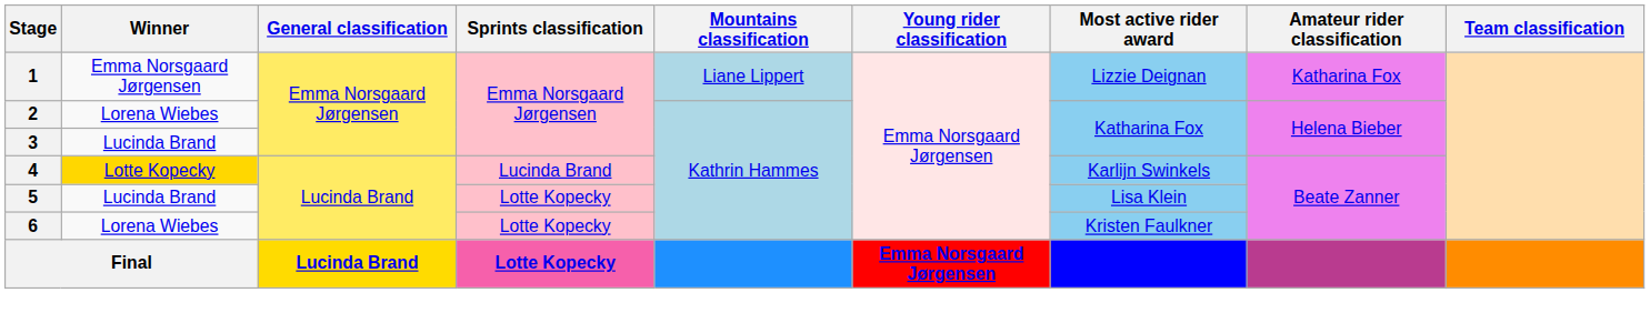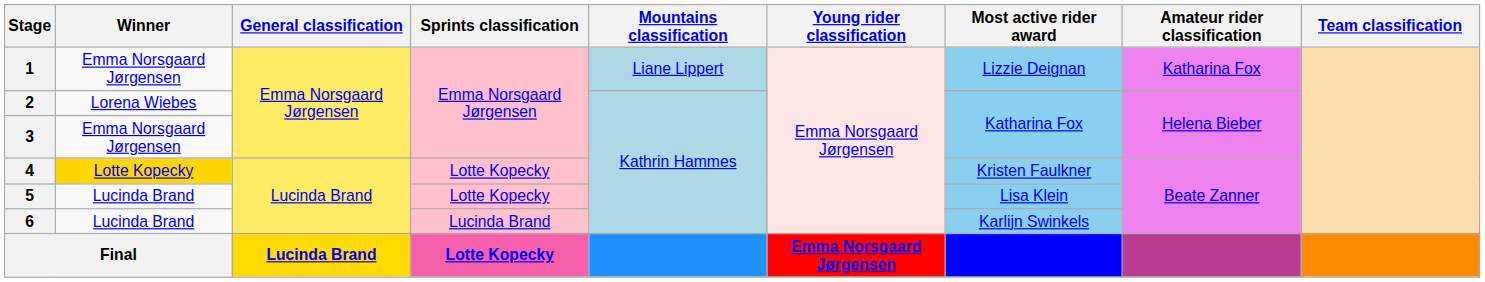3 | Winner: Lucinda Brand -> Emma Norsgaard Jørgensen
4 | Sprints classification: Lucinda Brand -> Lotte Kopecky
4 | Most active rider award: Karlijn Swinkels -> Kristen Faulkner
6 | Winner: Lorena Wiebes -> Lucinda Brand
6 | Sprints classification: Lotte Kopecky -> Lucinda Brand
6 | Most active rider award: Kristen Faulkner -> Karlijn Swinkels
